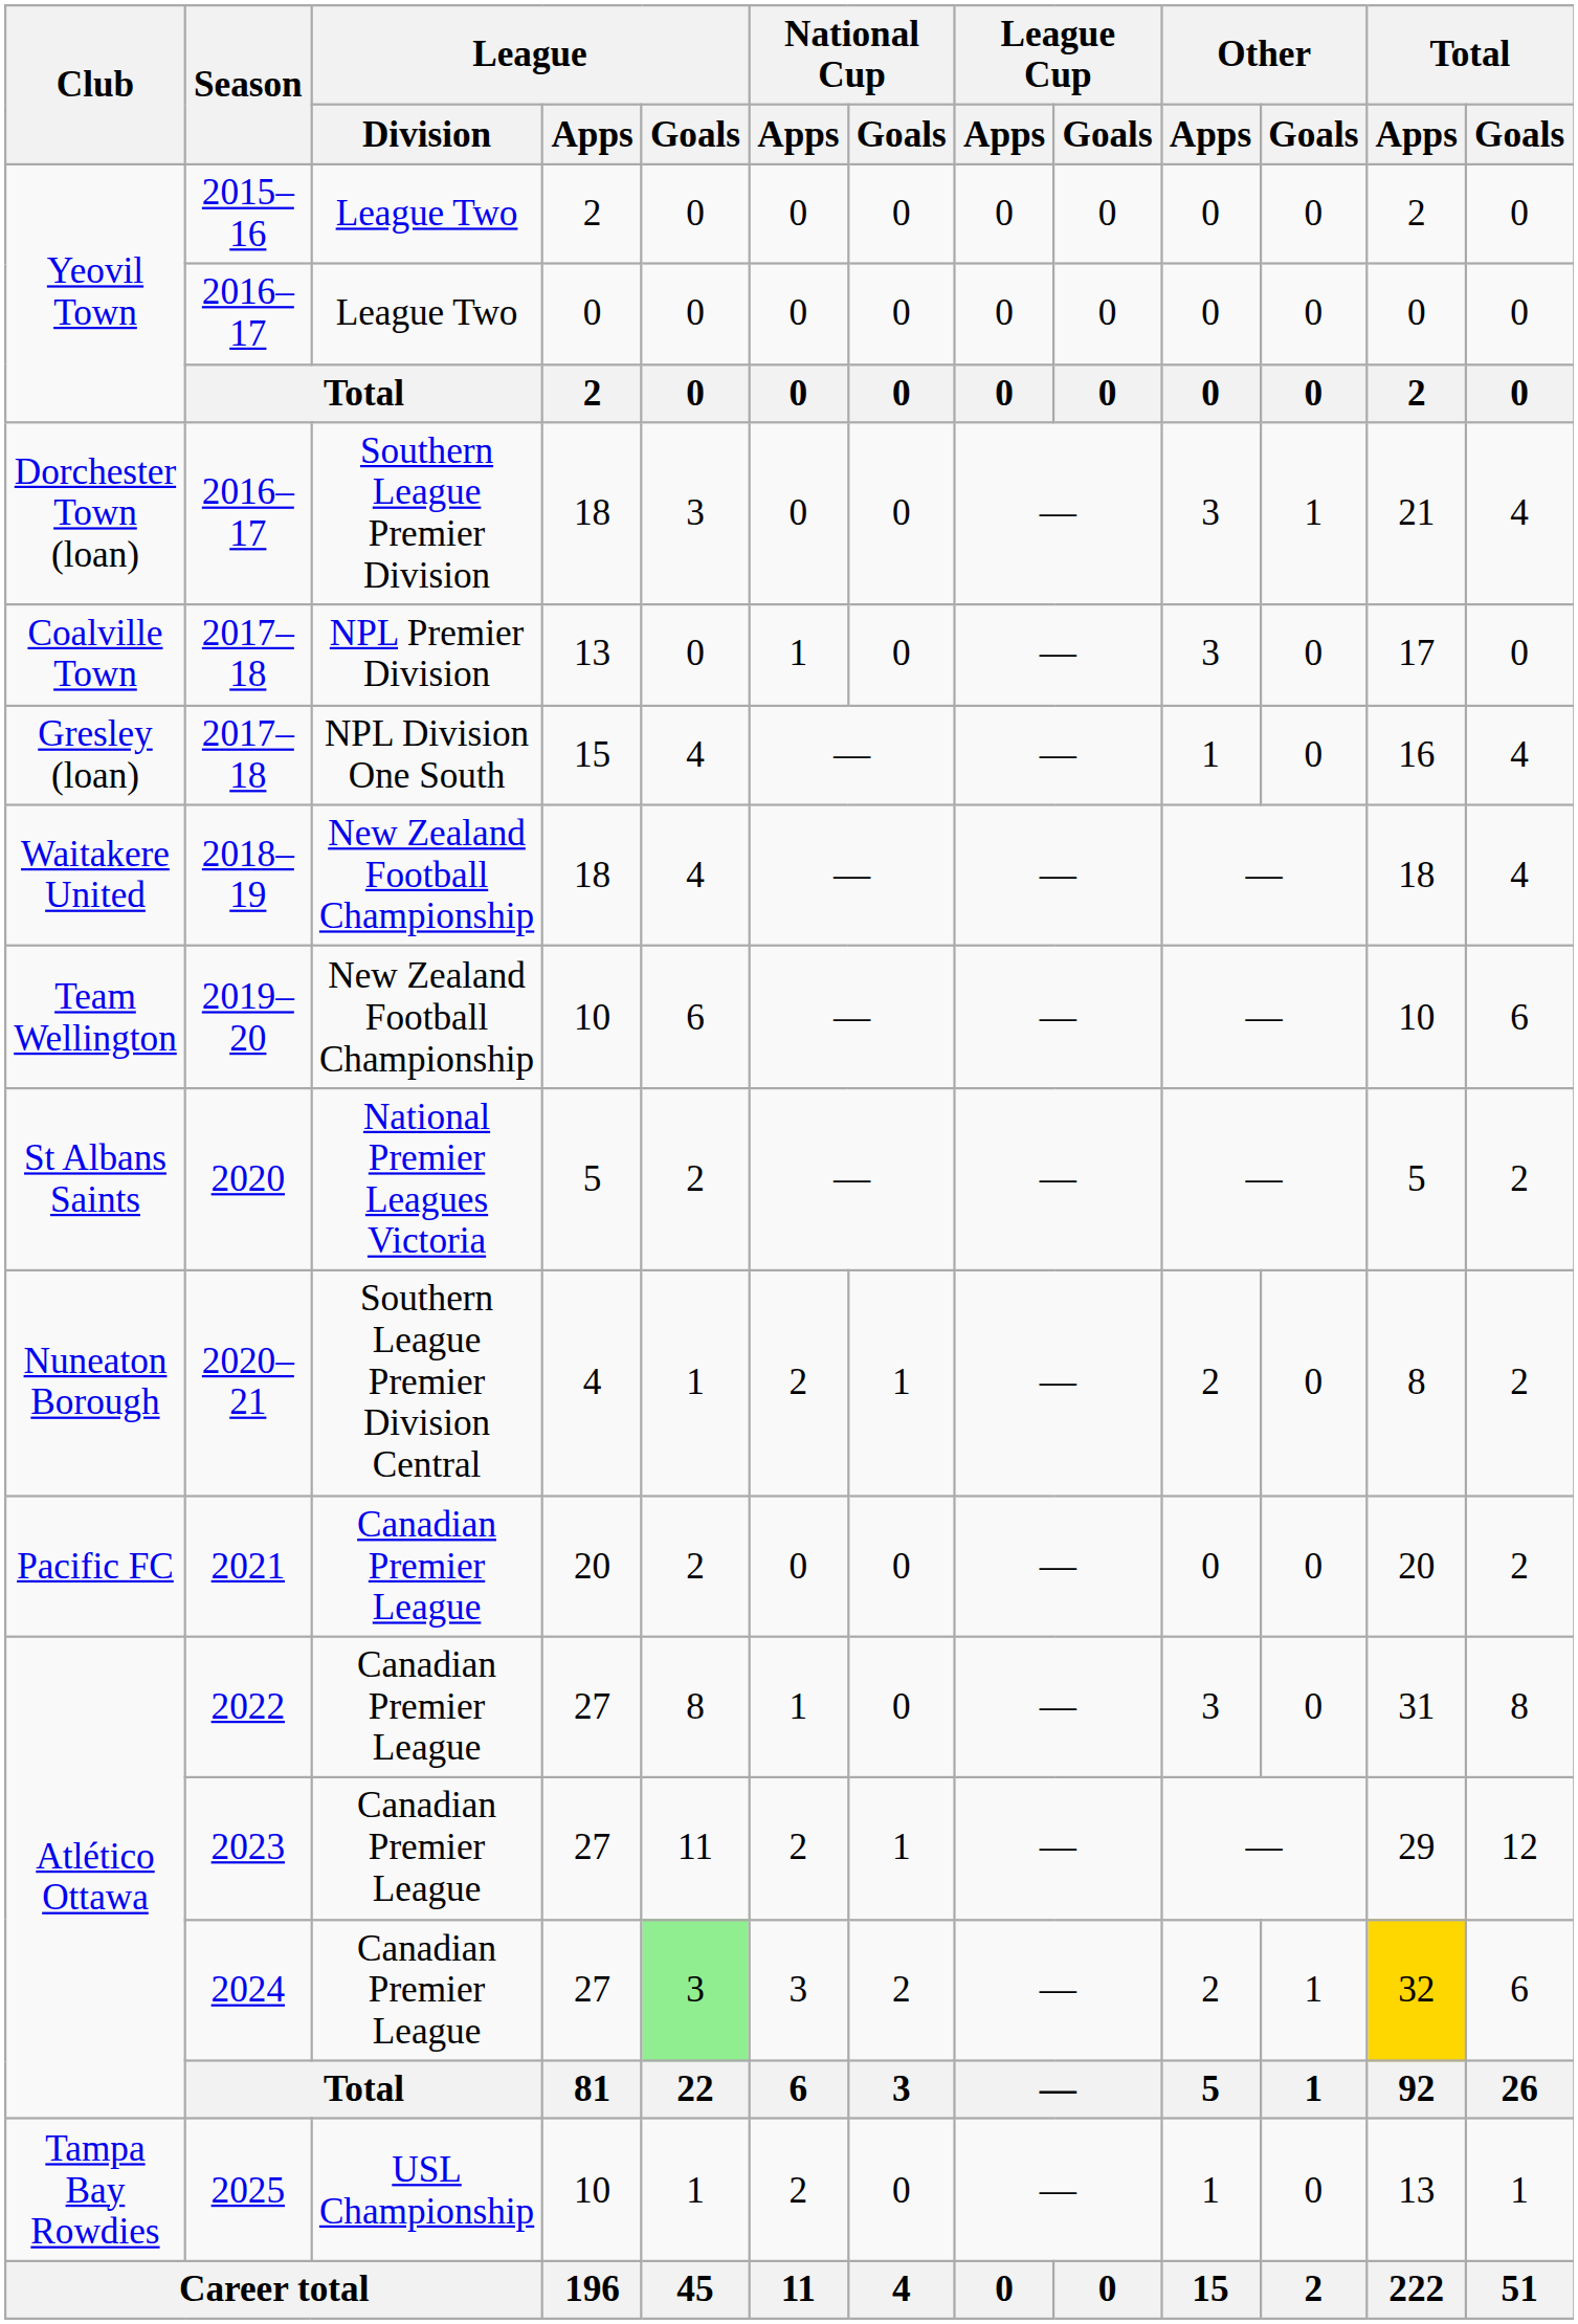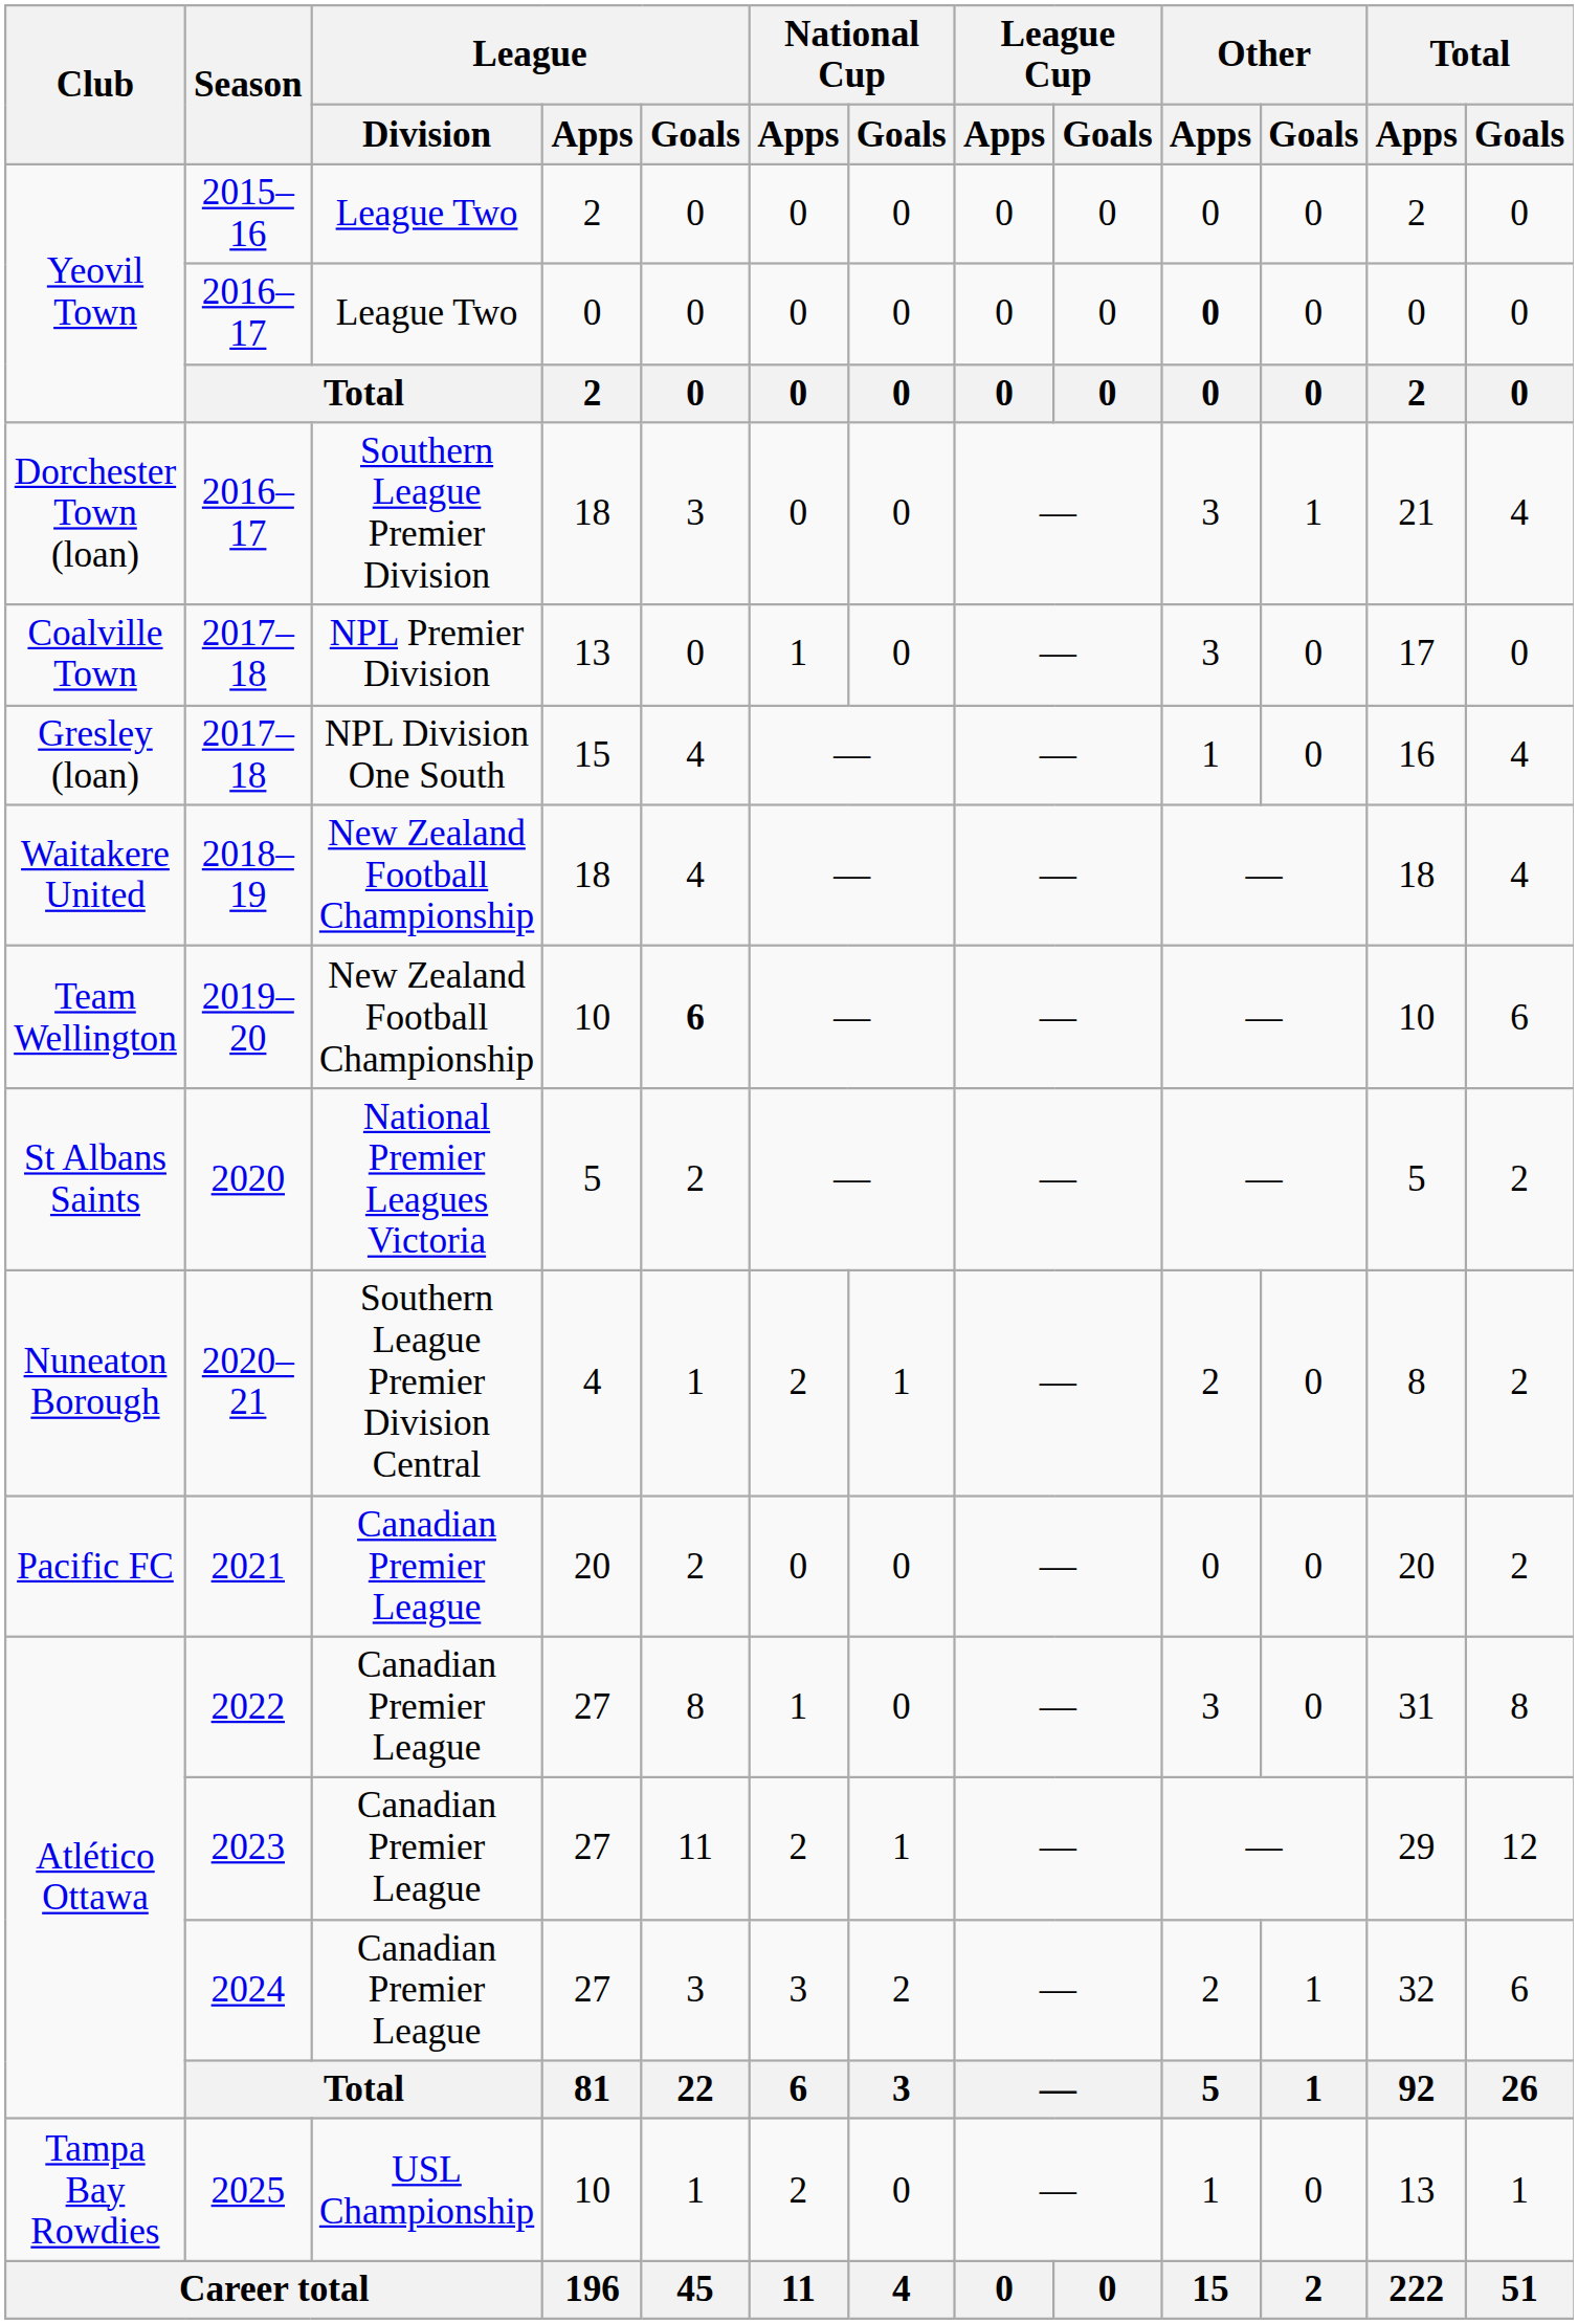Yeovil Town / 2016–17 | Other / Apps: normal -> bold
2019–20 | League / Goals: normal -> bold
2024 | League / Goals: lightgreen background -> no background
2024 | Total / Apps: gold background -> no background
